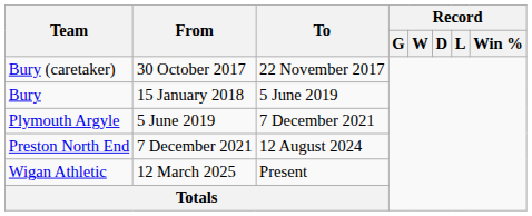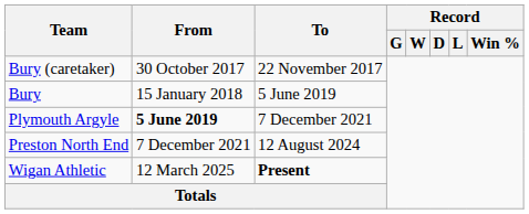Plymouth Argyle | From: normal -> bold
Wigan Athletic | To: normal -> bold
